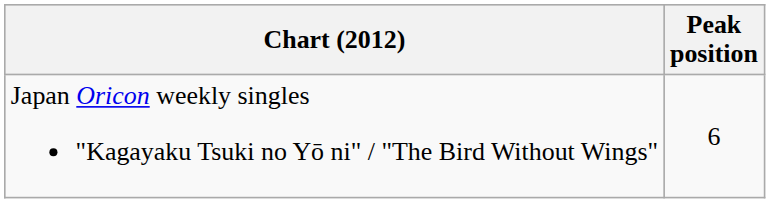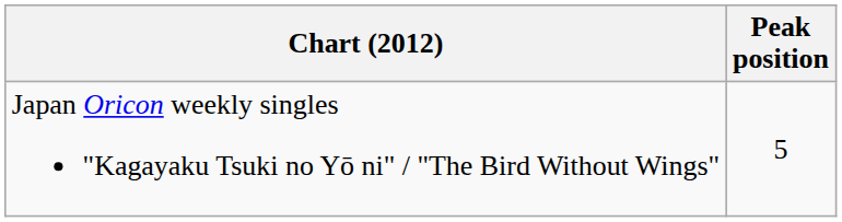row 2 | Peak position: 6 -> 5
